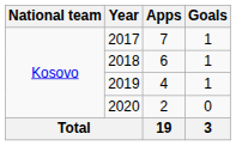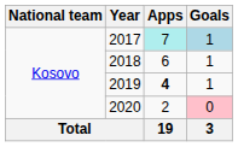2017 | Apps: no background -> paleturquoise background
2017 | Goals: no background -> lightblue background
2019 | Apps: normal -> bold
2020 | Goals: no background -> pink background
